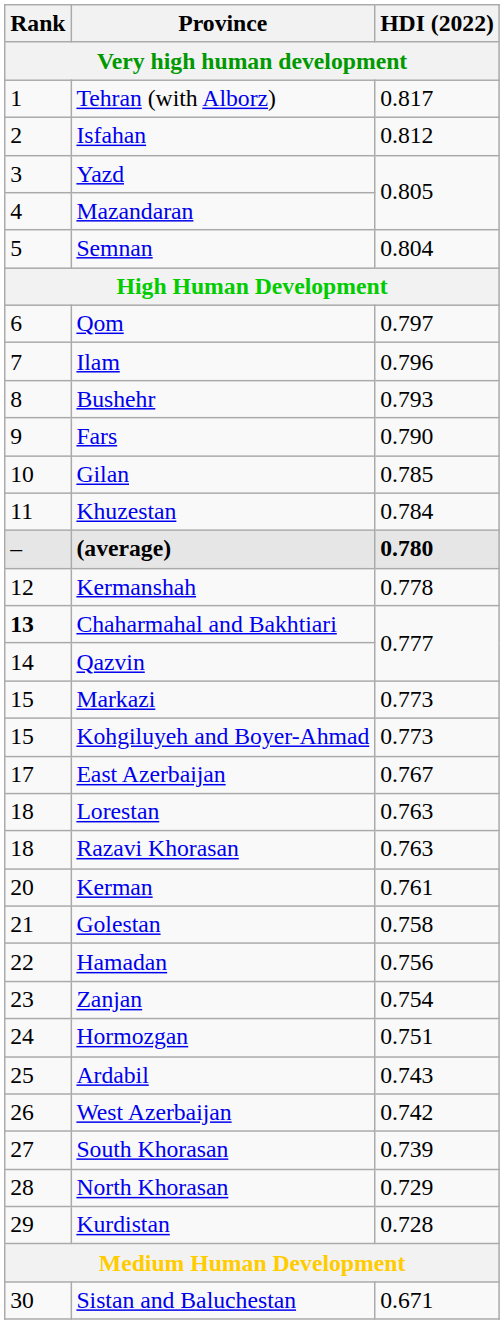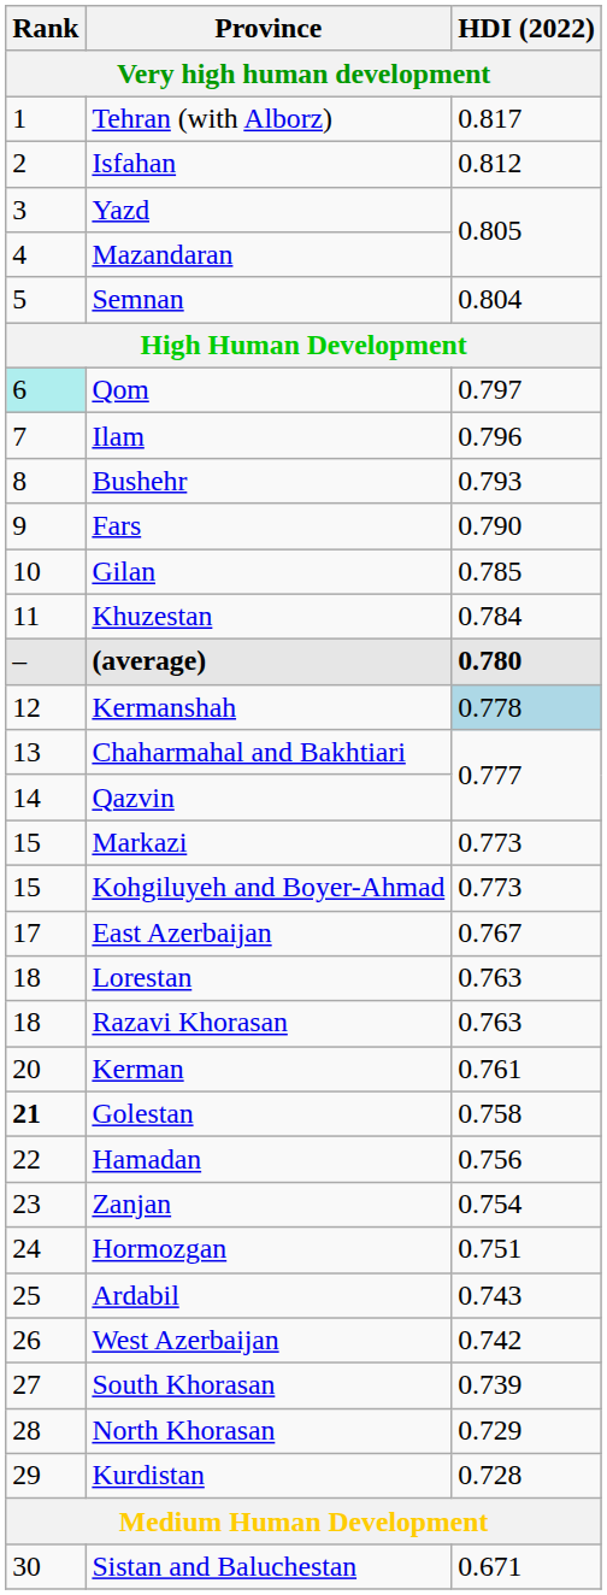Qom | Rank: no background -> paleturquoise background
Kermanshah | HDI (2022): no background -> lightblue background
Chaharmahal and Bakhtiari | Rank: bold -> normal
Golestan | Rank: normal -> bold
